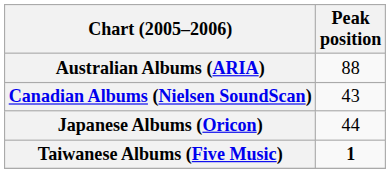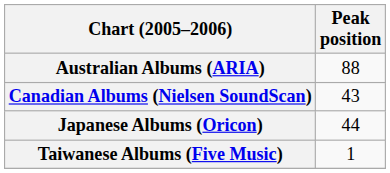Taiwanese Albums (Five Music) | Peak position: bold -> normal
